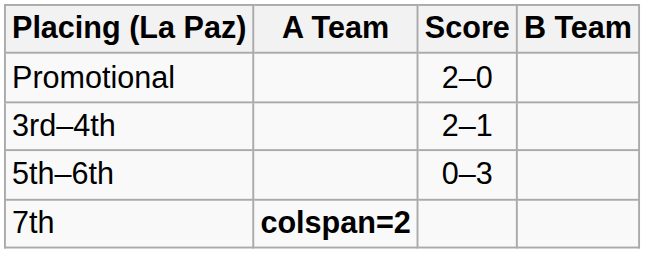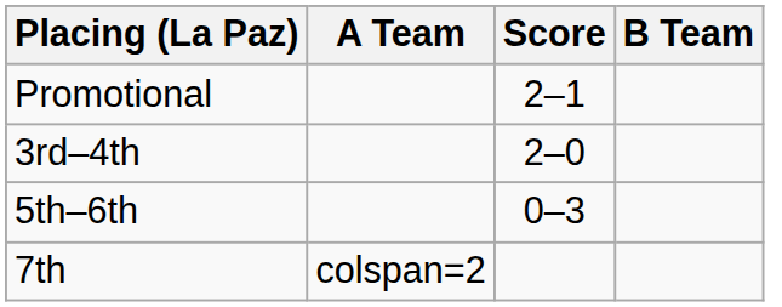Promotional | Score: 2–0 -> 2–1
3rd–4th | Score: 2–1 -> 2–0
7th | A Team: bold -> normal
